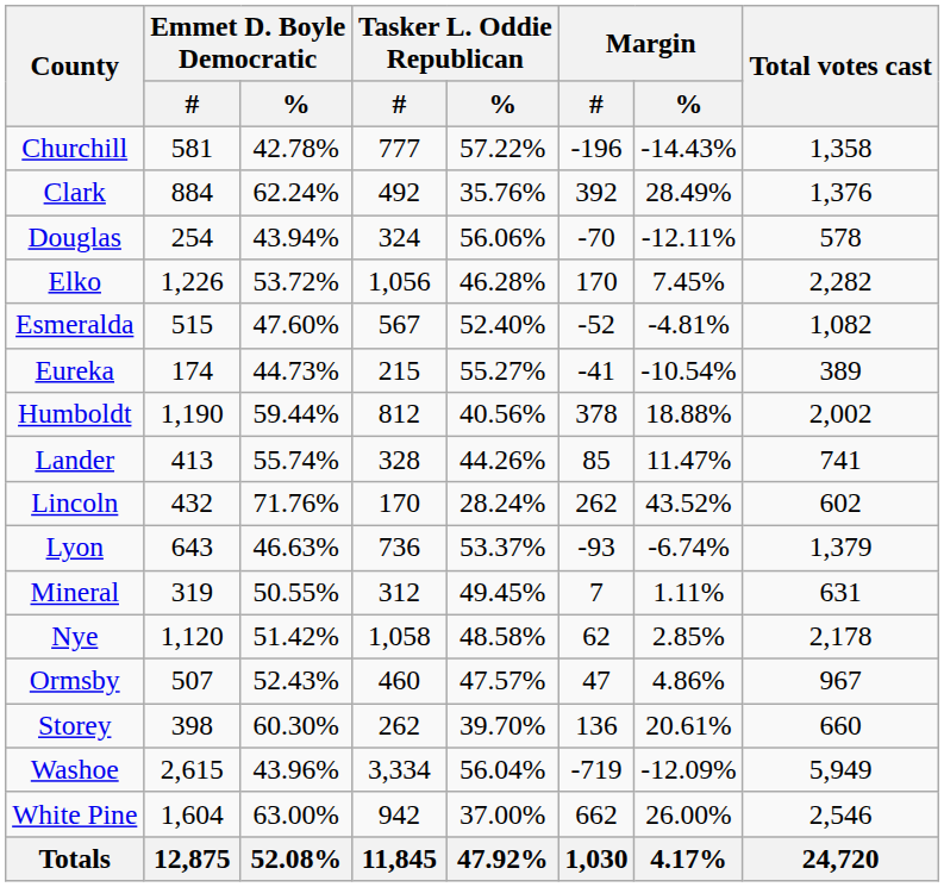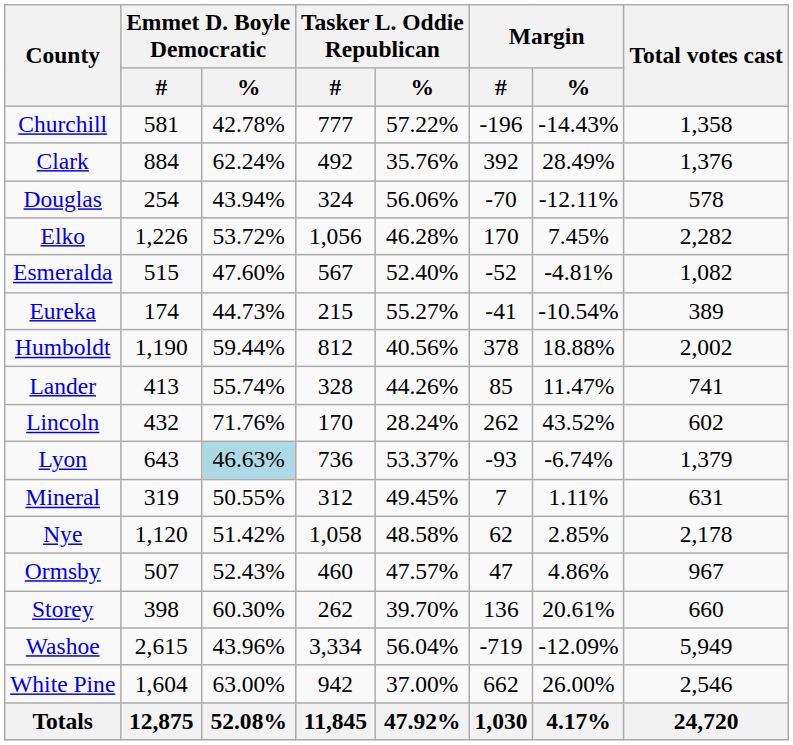Lyon | Emmet D. Boyle Democratic / %: no background -> lightblue background
